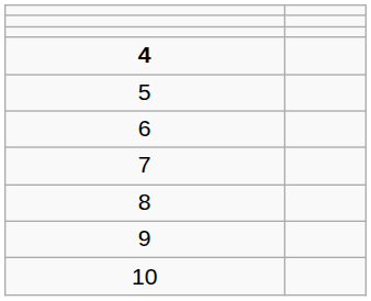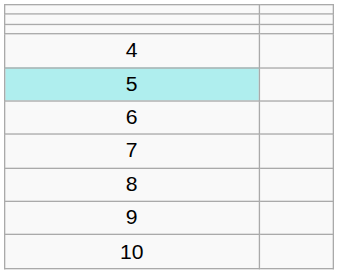row 4 | column 1: bold -> normal
row 5 | column 1: no background -> paleturquoise background
